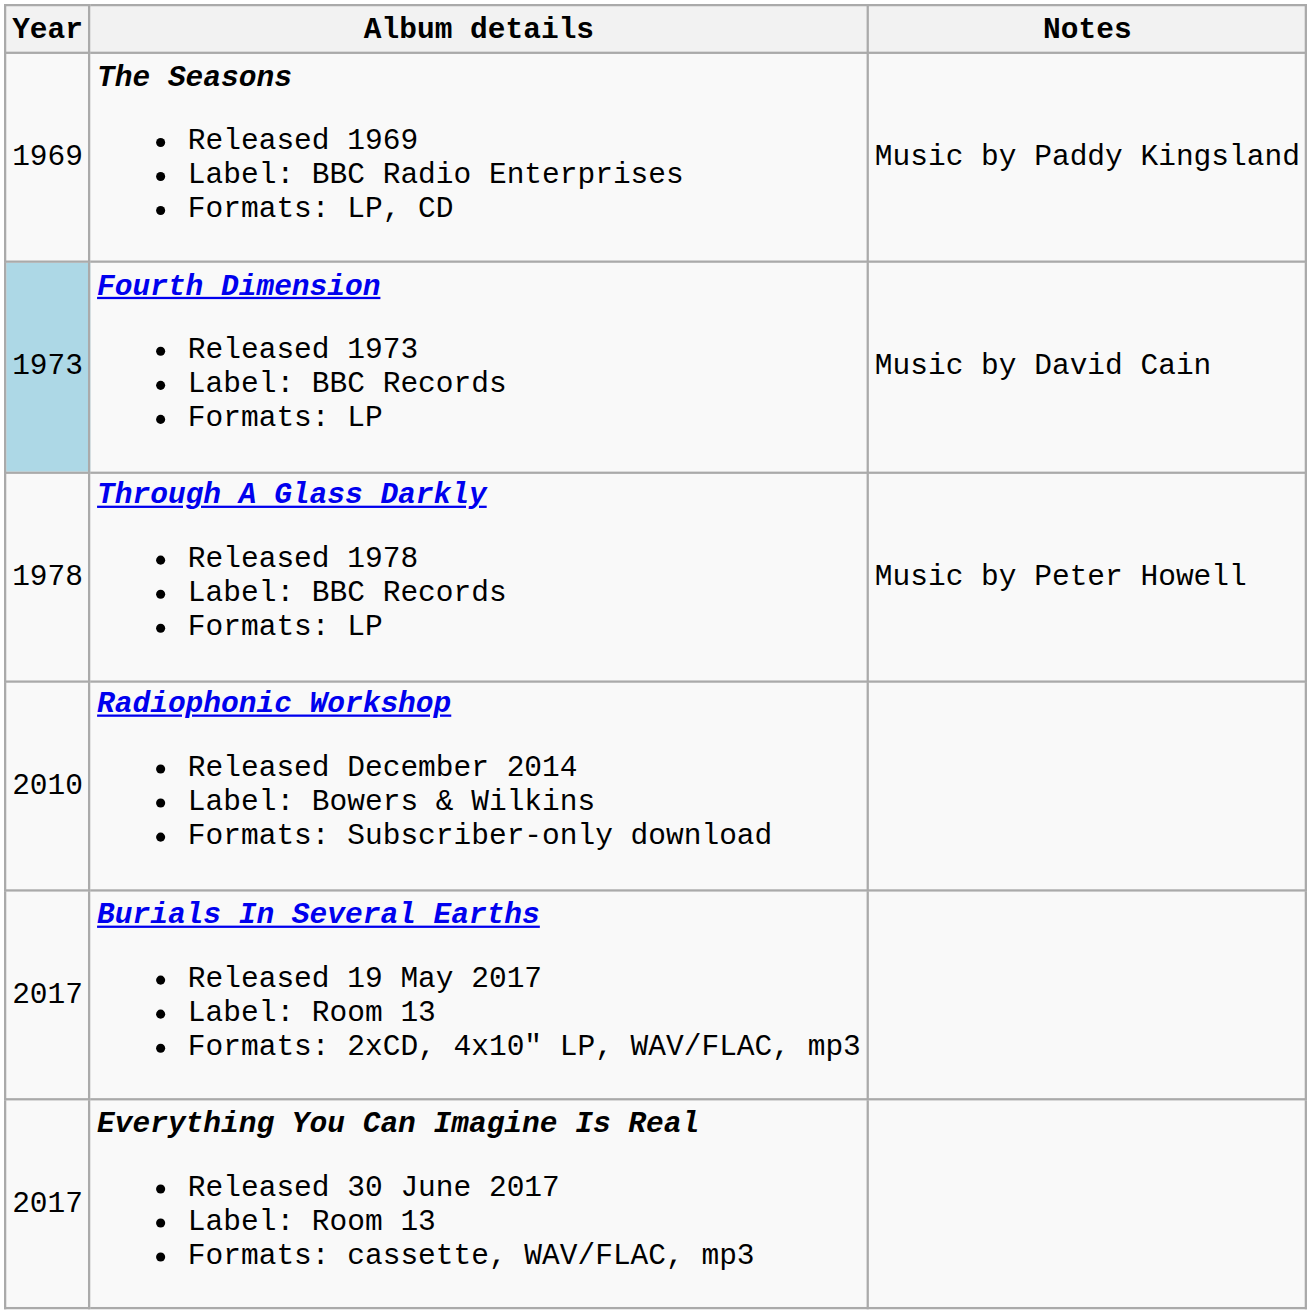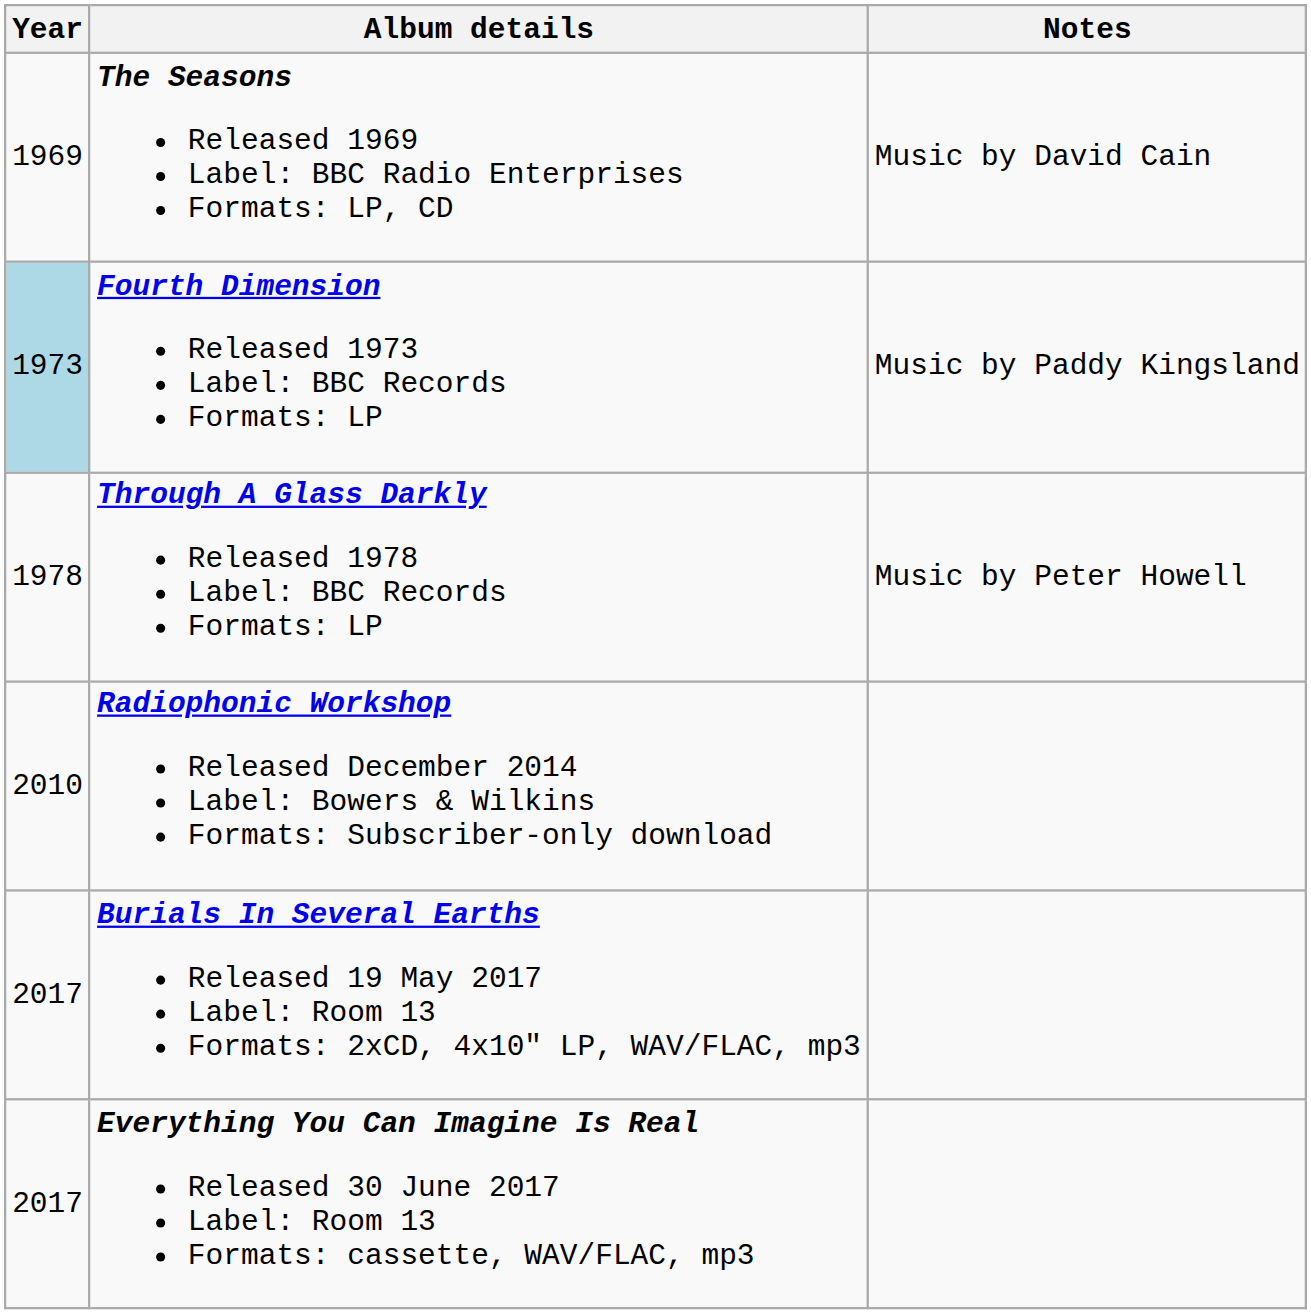row 2 | Notes: Music by Paddy Kingsland -> Music by David Cain
row 3 | Notes: Music by David Cain -> Music by Paddy Kingsland
